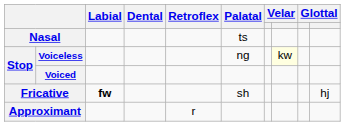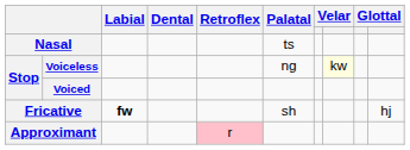Approximant | Retroflex: no background -> pink background
